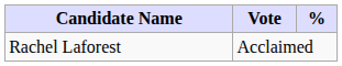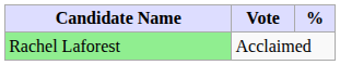Rachel Laforest | Candidate Name: no background -> lightgreen background
